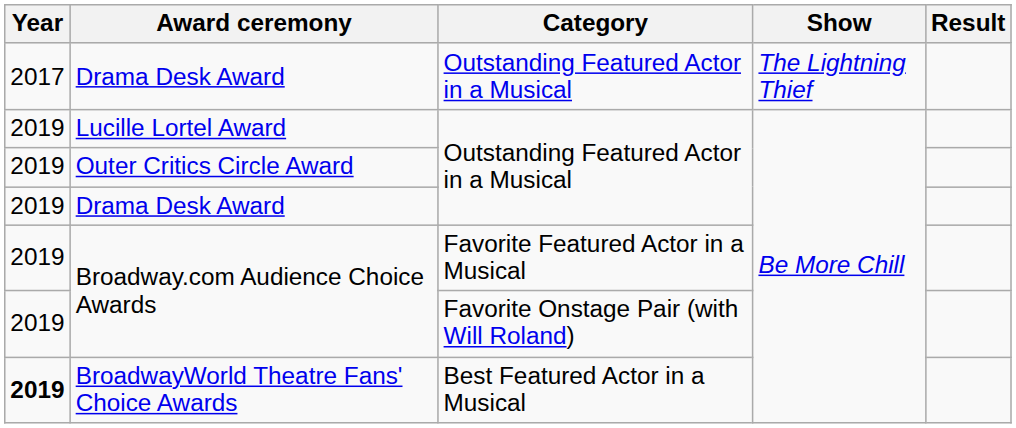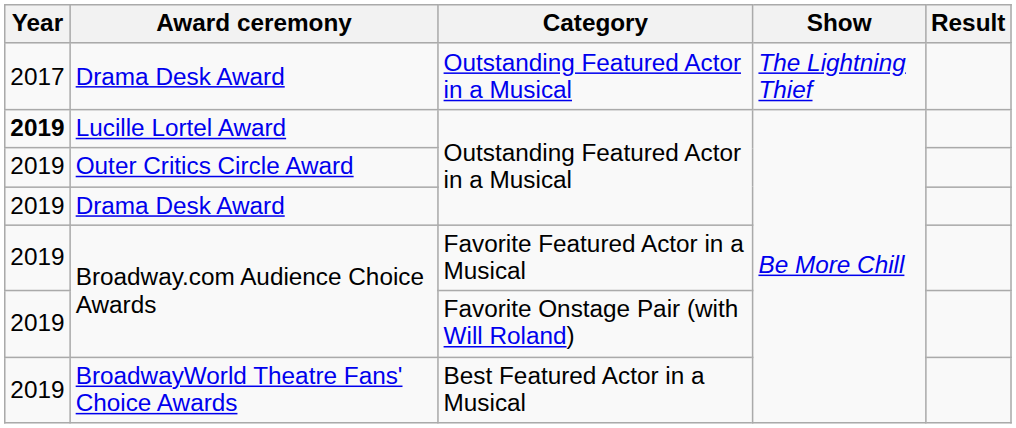Lucille Lortel Award | Year: normal -> bold
BroadwayWorld Theatre Fans' Choice Awards | Year: bold -> normal
